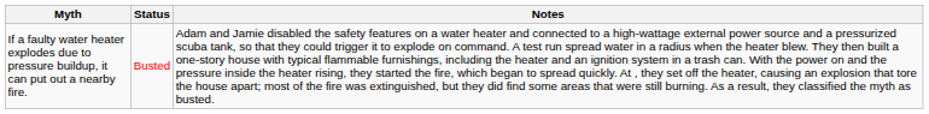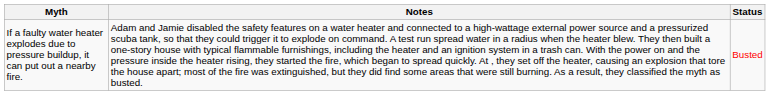columns swapped: Status <-> Notes
